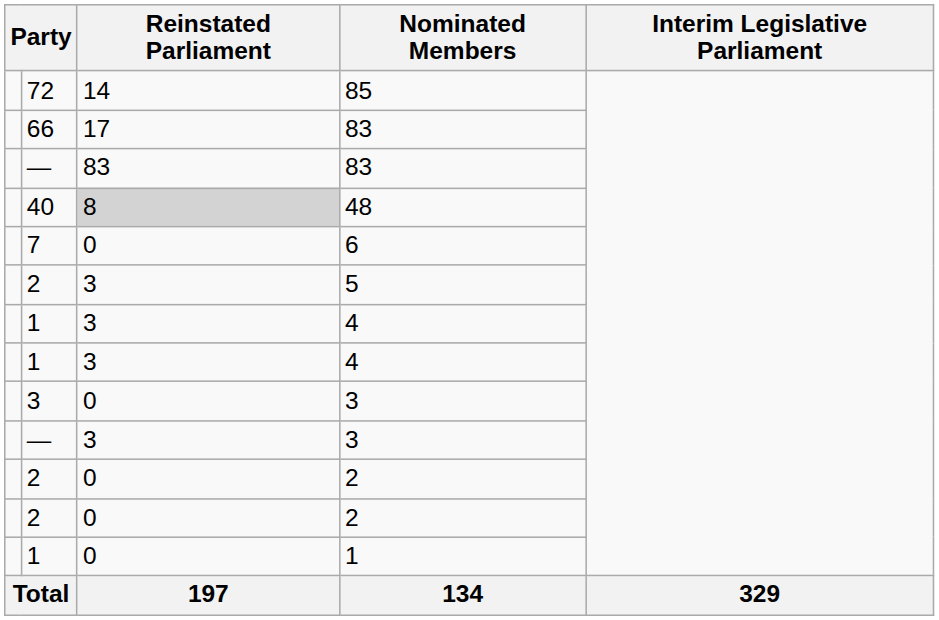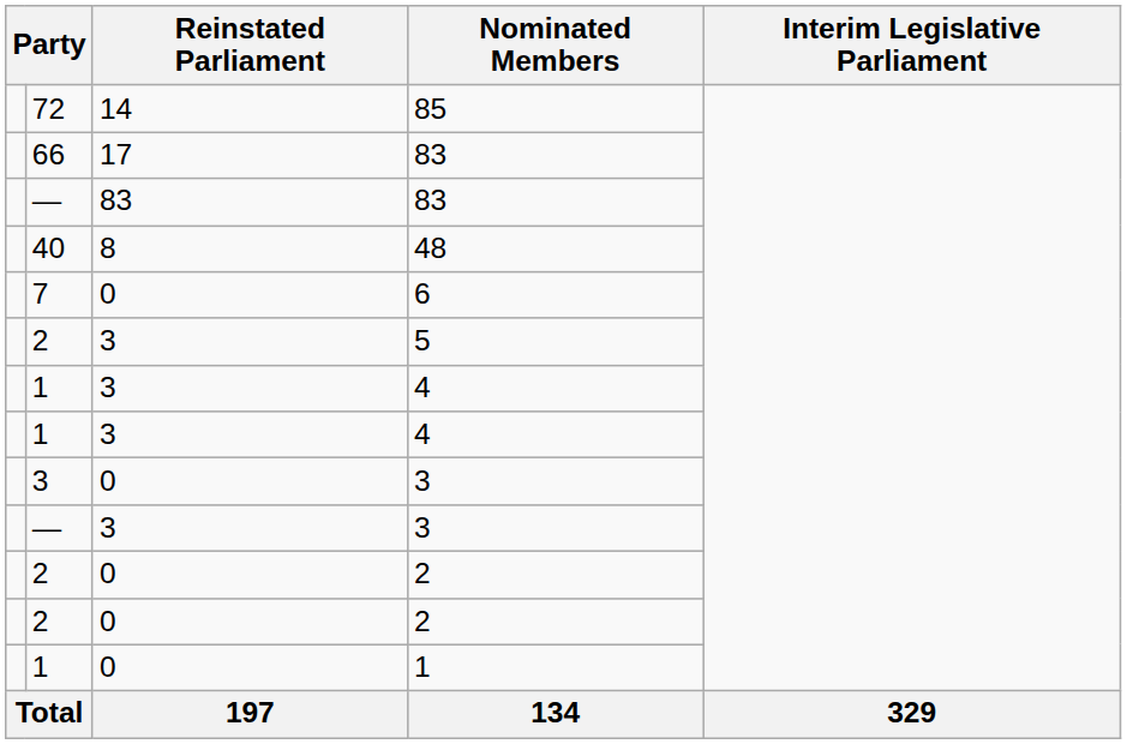48 | Reinstated Parliament: lightgrey background -> no background
